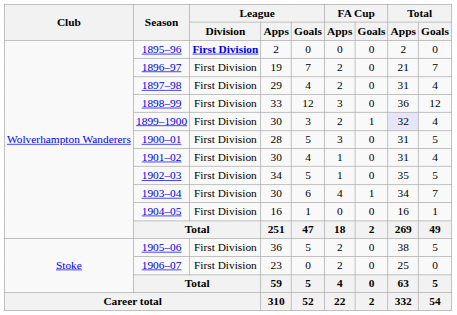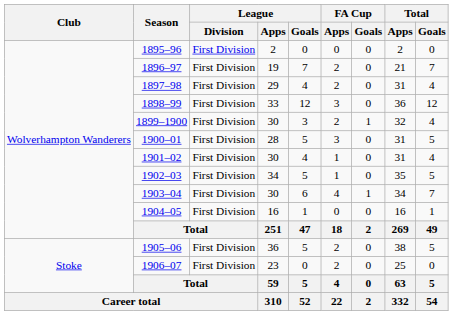1895–96 | League / Division: bold -> normal
1899–1900 | Total / Apps: lavender background -> no background
